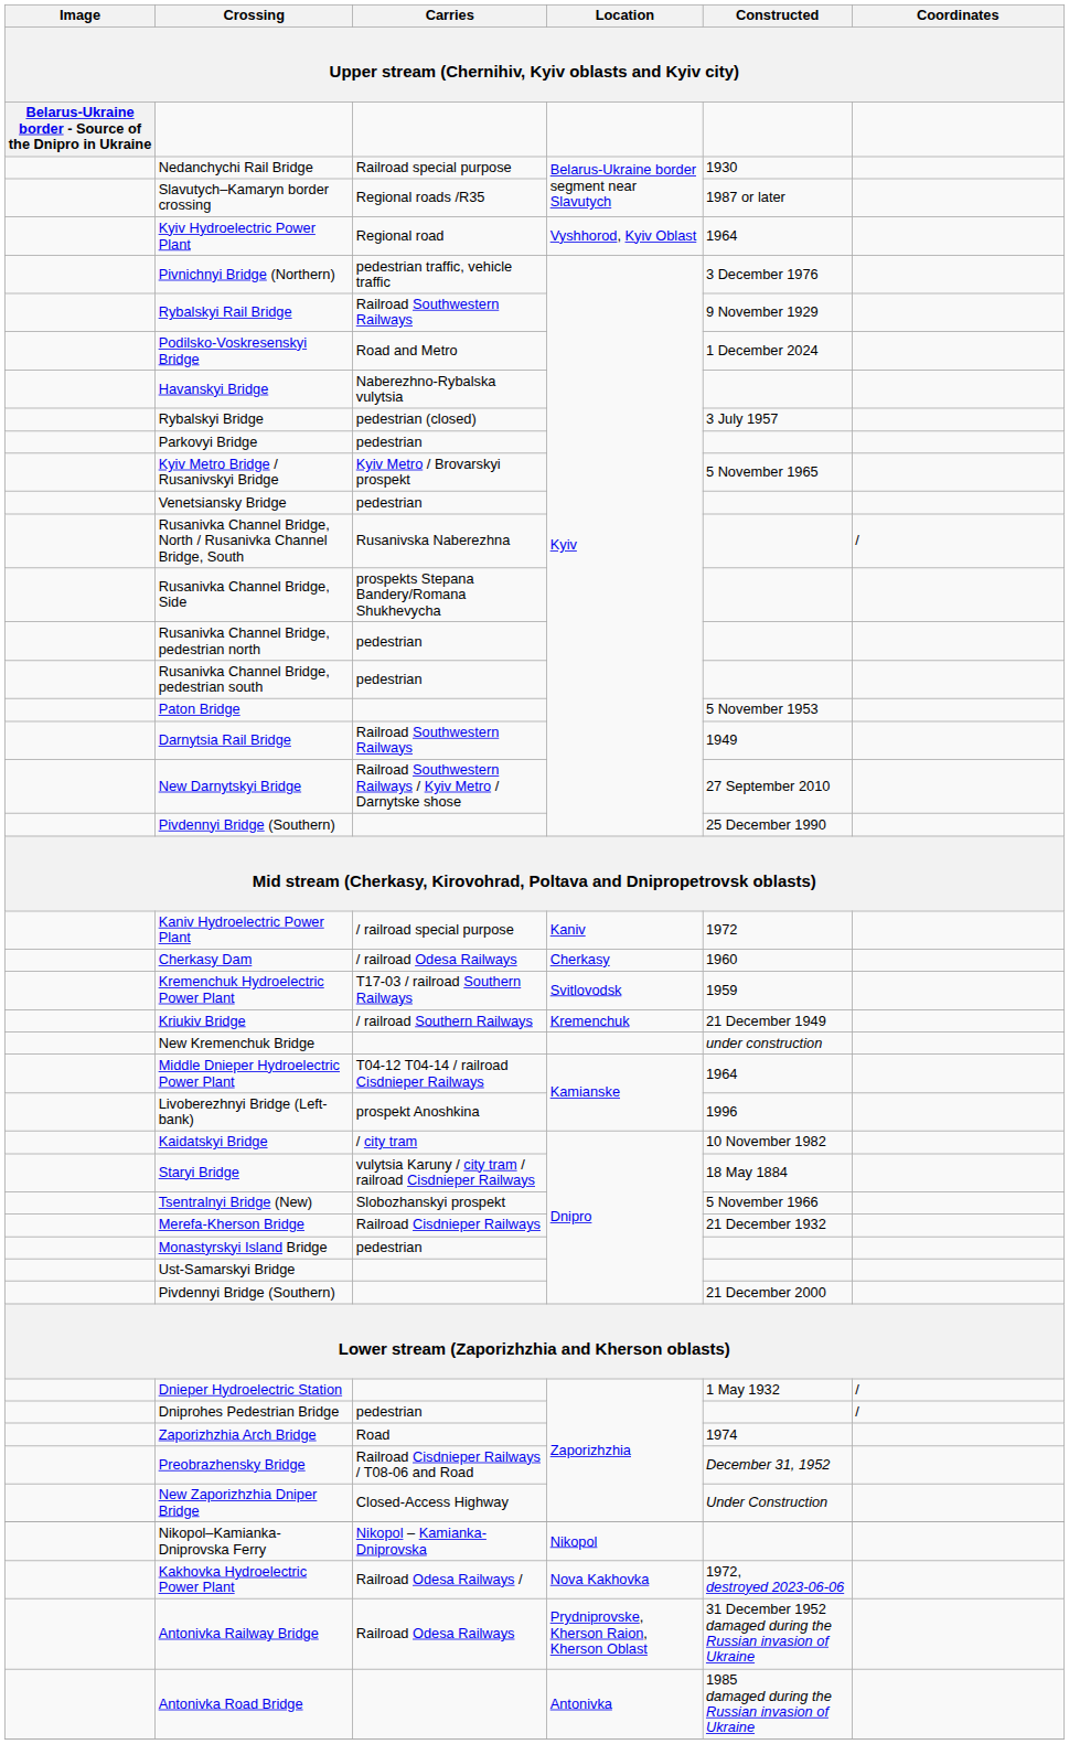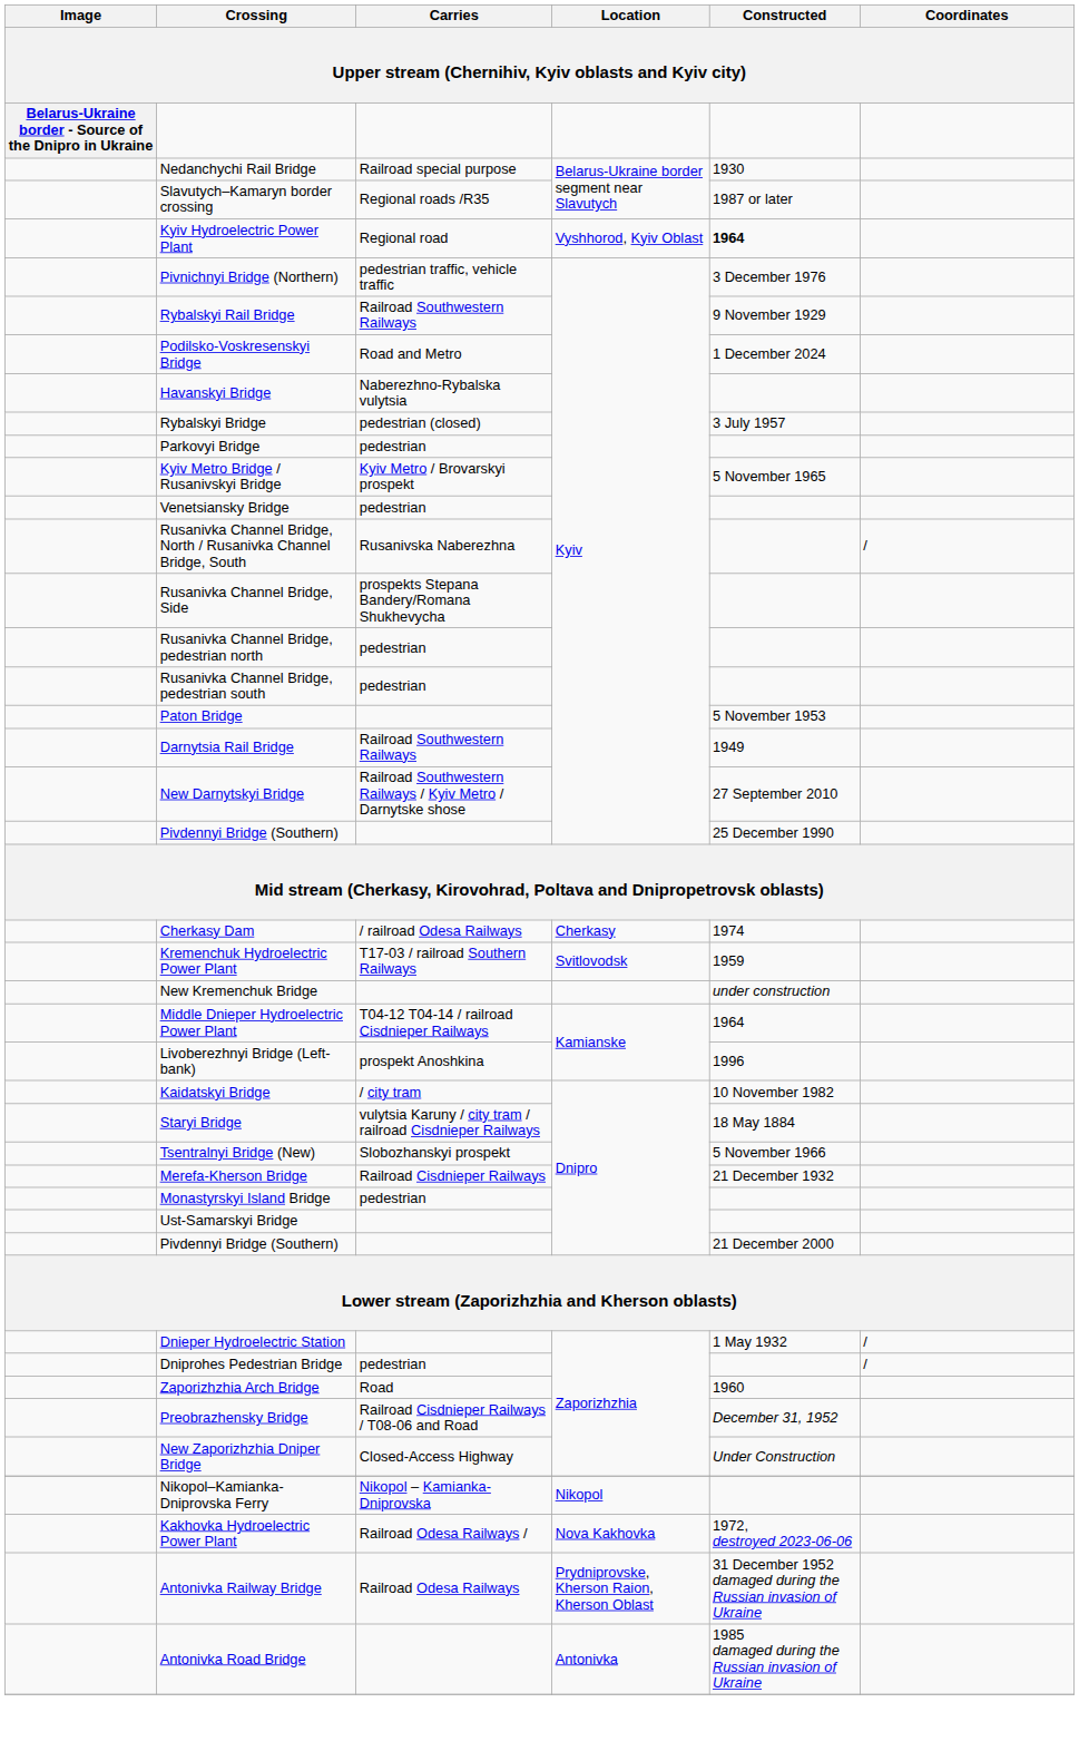Kyiv Hydroelectric Power Plant | Constructed: normal -> bold
- row: Kaniv Hydroelectric Power Plant | / railroad special purpose | Kaniv | 1972
Cherkasy Dam | Constructed: 1960 -> 1974
- row: Kriukiv Bridge | / railroad Southern Railways | Kremenchuk | 21 December 1949
Zaporizhzhia Arch Bridge | Constructed: 1974 -> 1960
